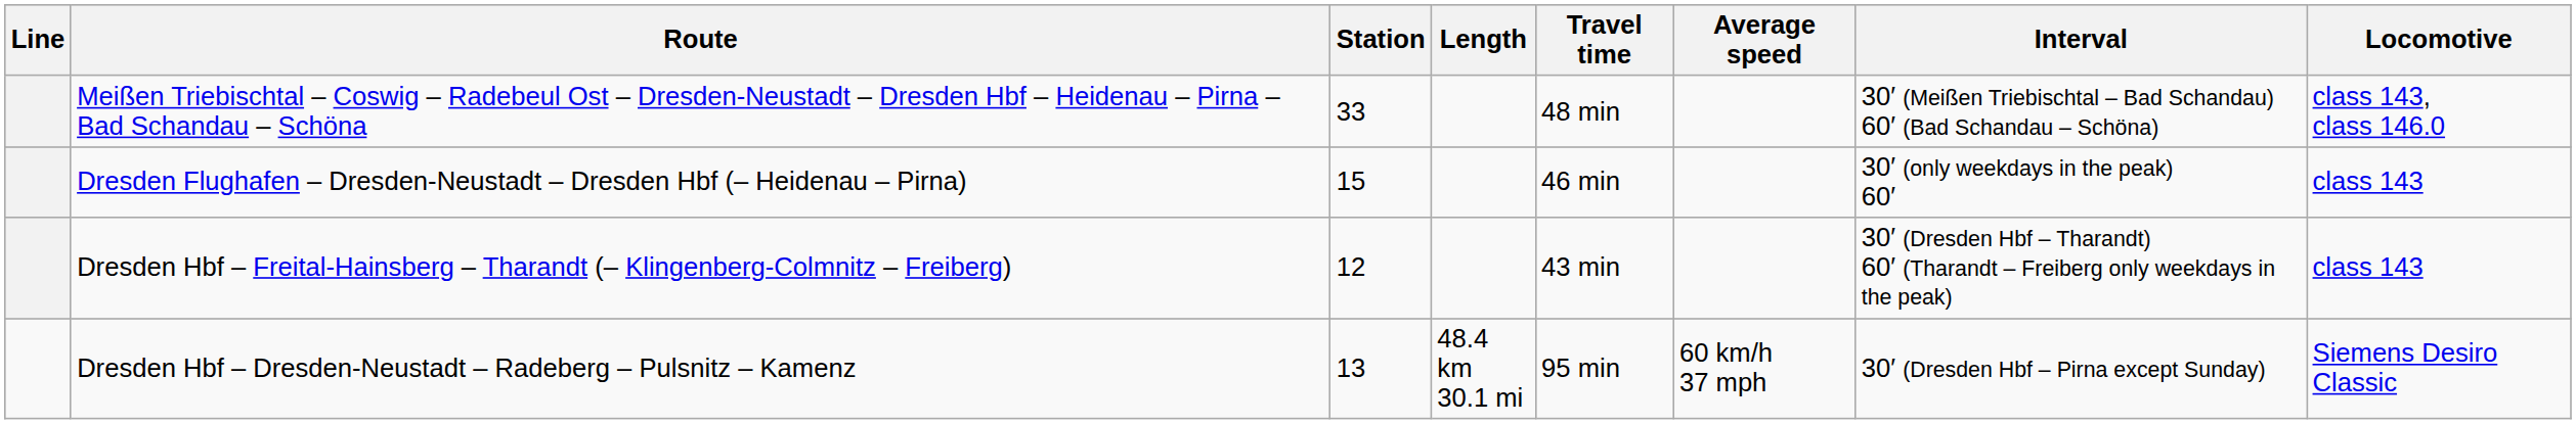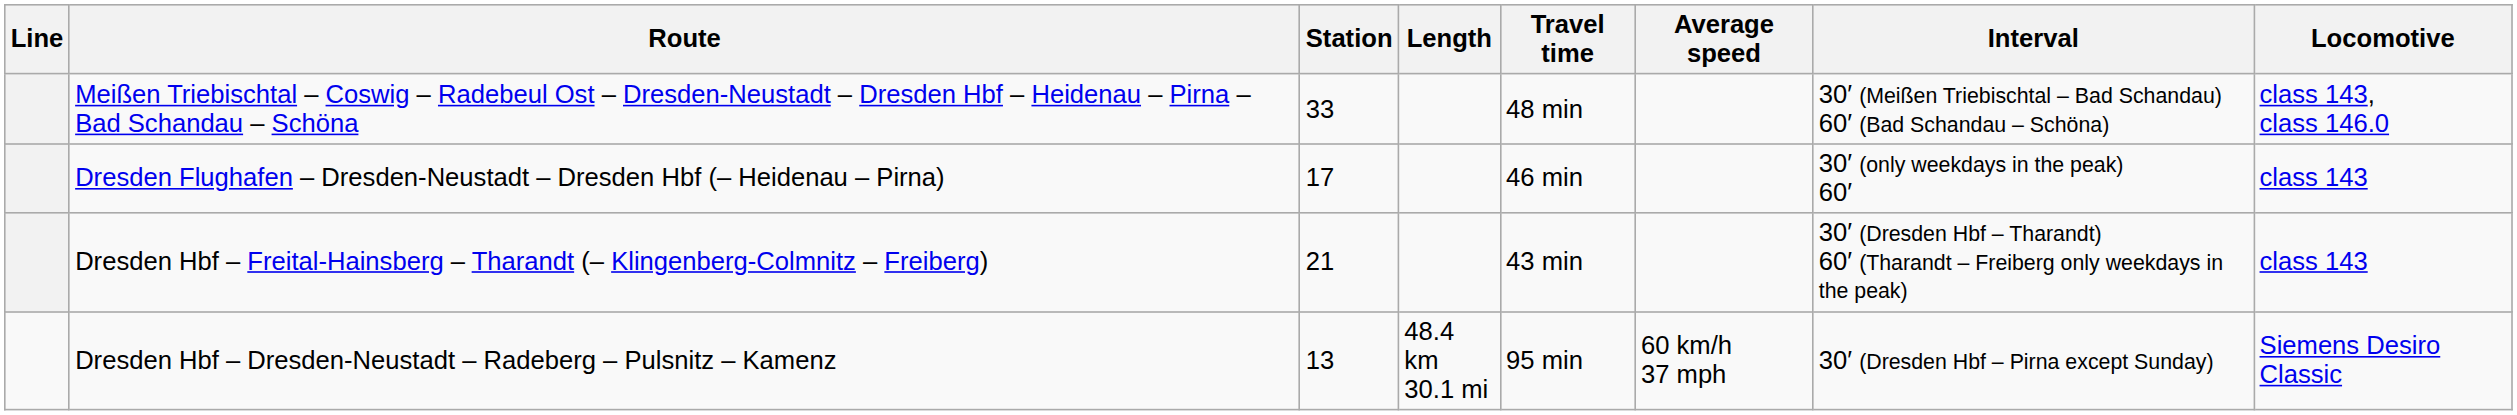row 3 | Station: 15 -> 17
row 4 | Station: 12 -> 21
